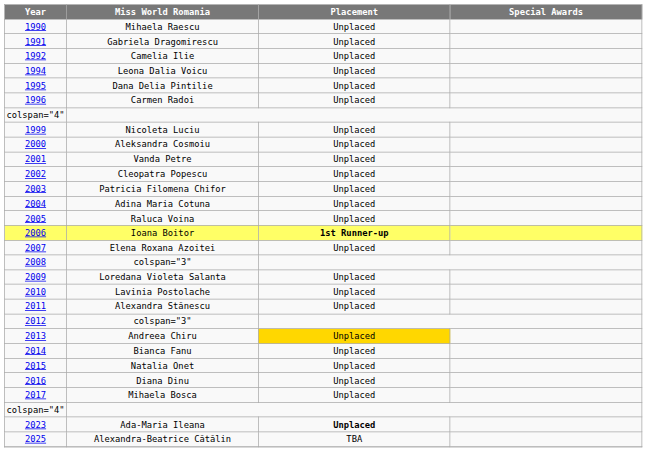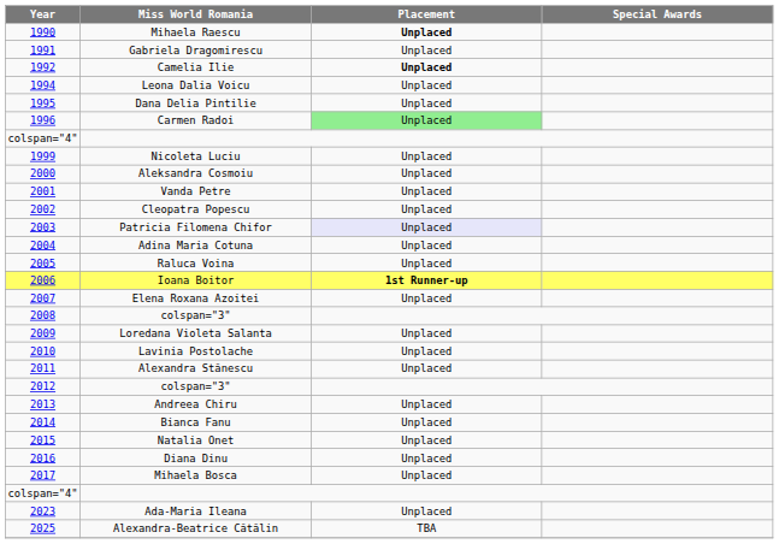Mihaela Raescu | Placement: normal -> bold
Camelia Ilie | Placement: normal -> bold
Carmen Radoi | Placement: no background -> lightgreen background
Patricia Filomena Chifor | Placement: no background -> lavender background
Andreea Chiru | Placement: gold background -> no background
Ada-Maria Ileana | Placement: bold -> normal
